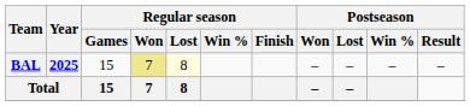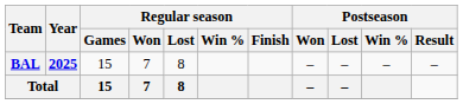BAL | Regular season / Won: khaki background -> no background
BAL | Regular season / Lost: lightyellow background -> no background
